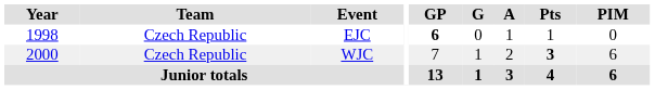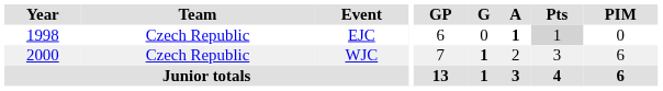EJC | GP: bold -> normal
EJC | A: normal -> bold
EJC | Pts: no background -> lightgrey background
WJC | G: normal -> bold
WJC | Pts: bold -> normal
